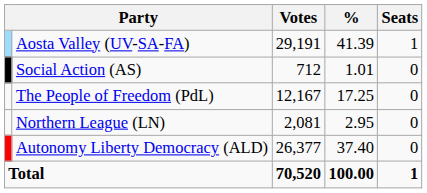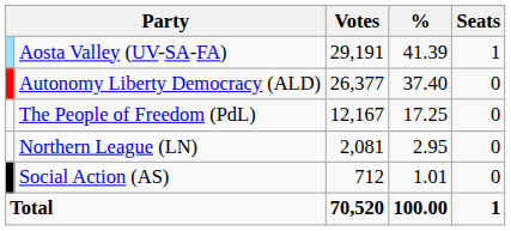rows swapped: Autonomy Liberty Democracy (ALD) <-> Social Action (AS)
